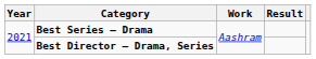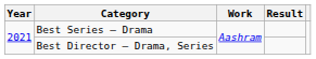Best Series – Drama | Category: bold -> normal
Best Director – Drama, Series | Category: bold -> normal
